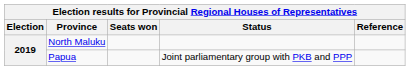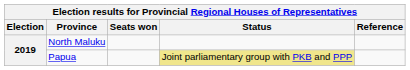Papua | Status: no background -> khaki background
